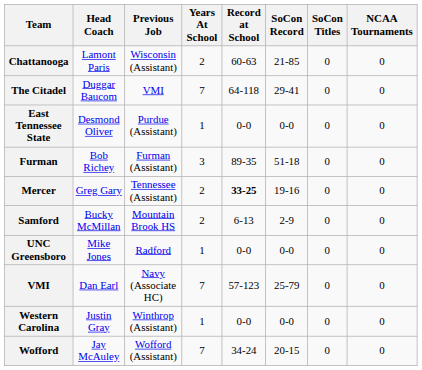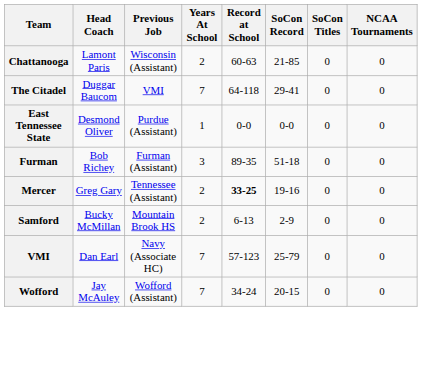- row: UNC Greensboro | Mike Jones | Radford | 1 | 0-0 | 0-0 | 0 | 0
- row: Western Carolina | Justin Gray | Winthrop (Assistant) | 1 | 0-0 | 0-0 | 0 | 0
